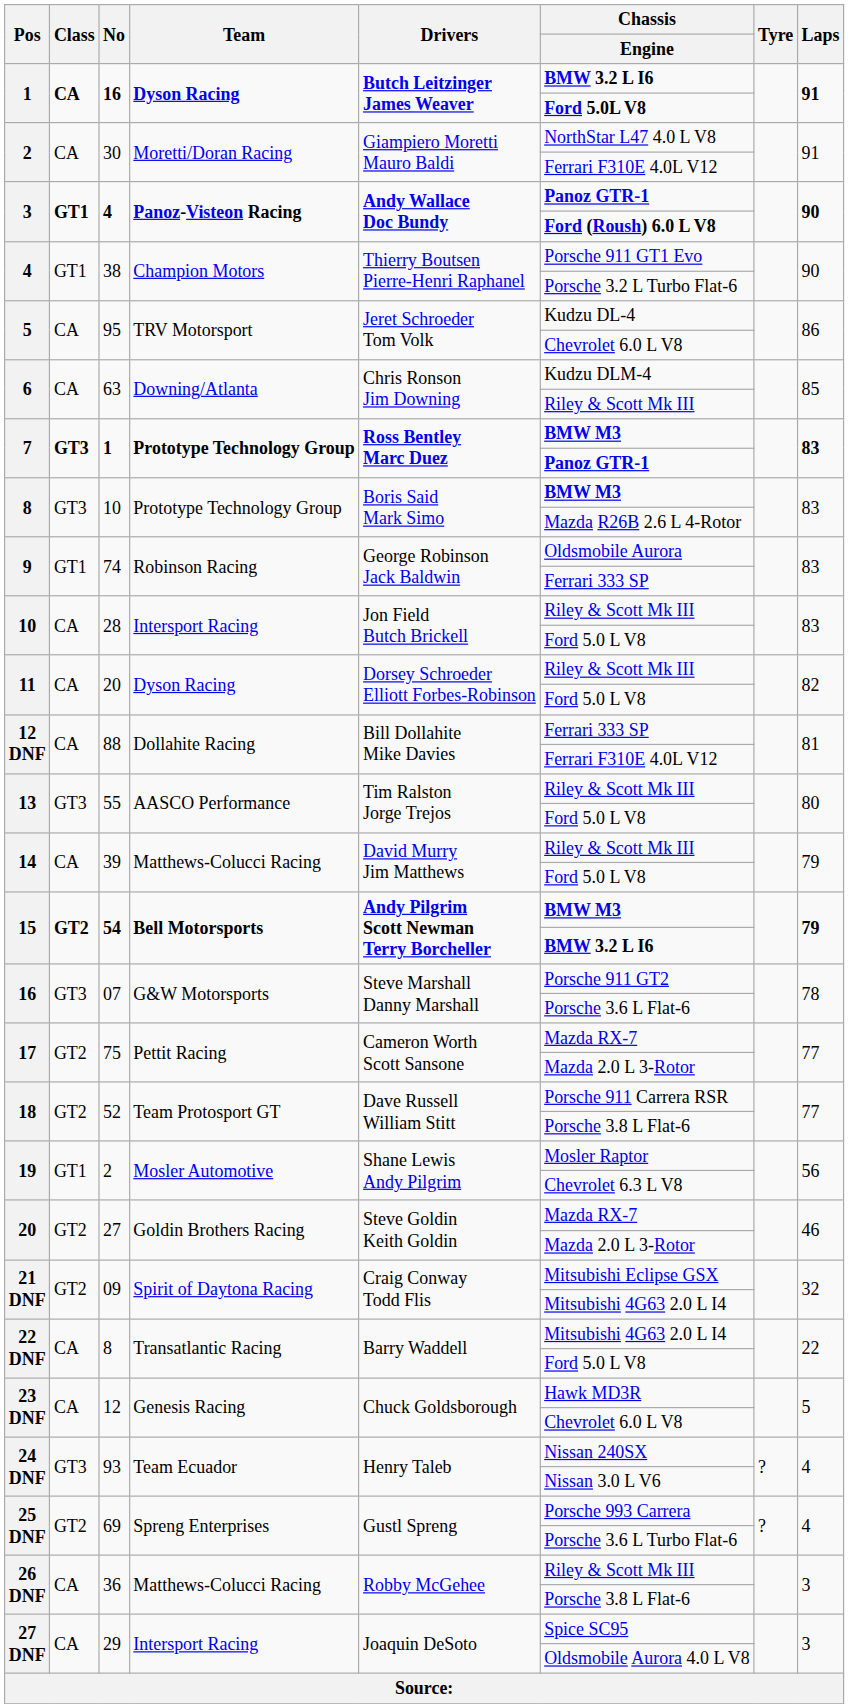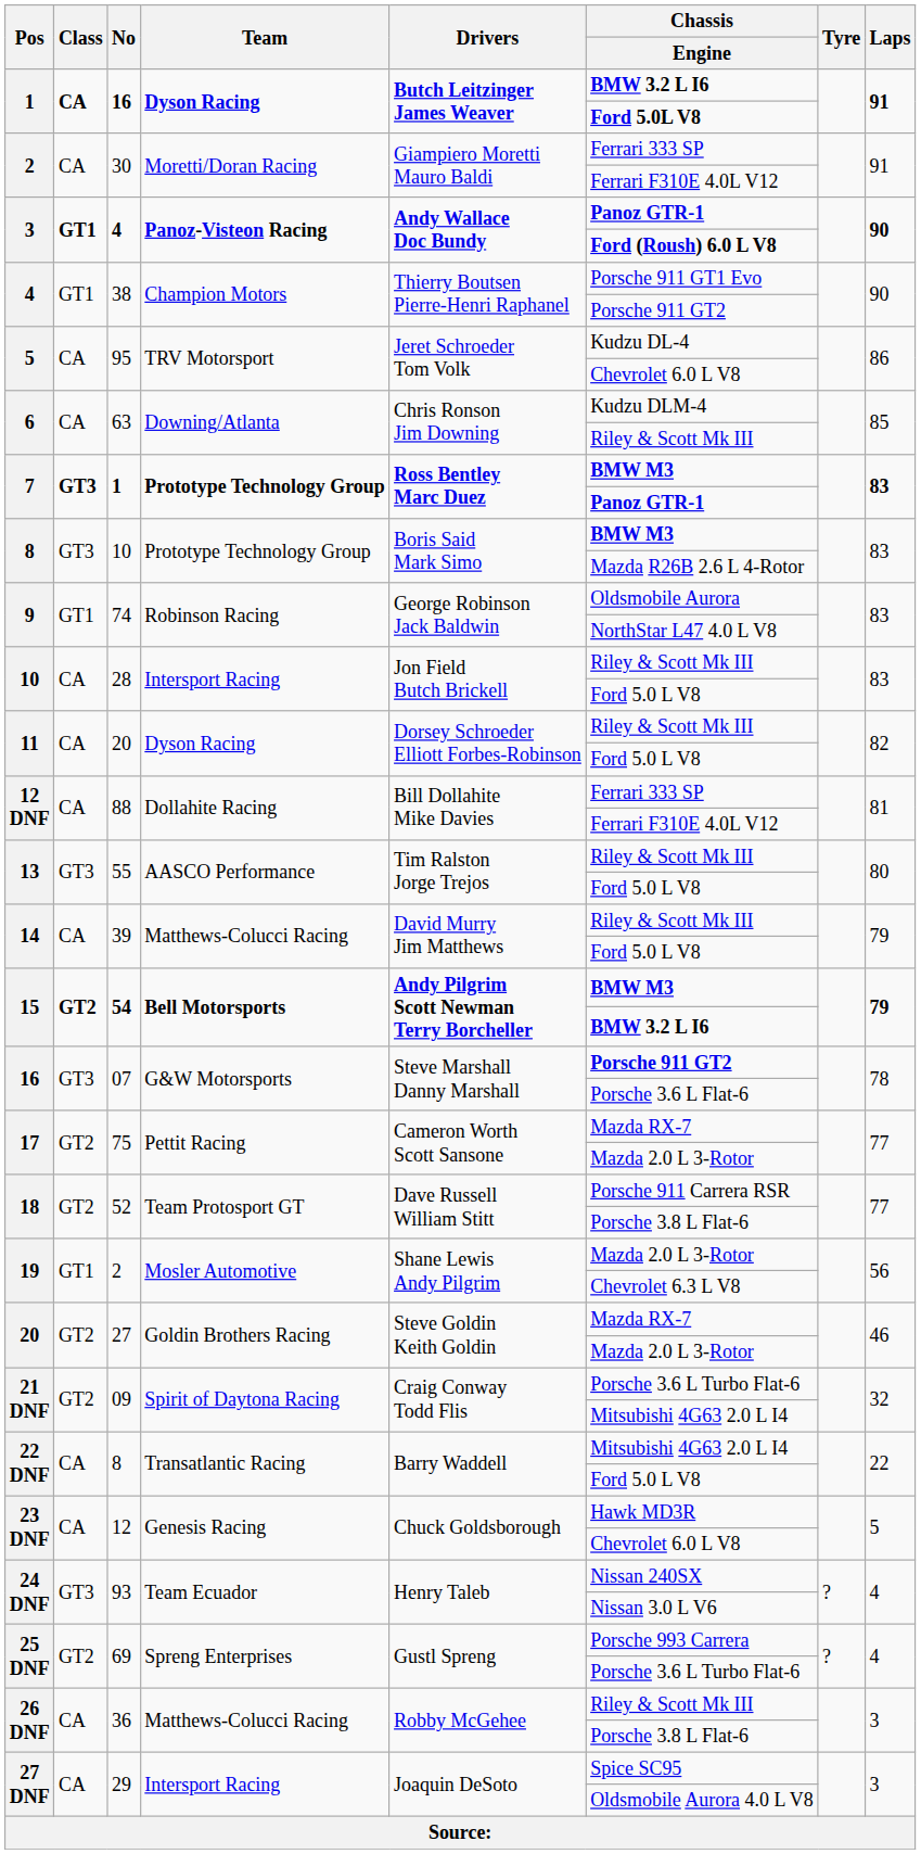row 5 | Chassis / Engine: NorthStar L47 4.0 L V8 -> Ferrari 333 SP
row 10 | Chassis / Engine: Porsche 3.2 L Turbo Flat-6 -> Porsche 911 GT2
row 20 | Chassis / Engine: Ferrari 333 SP -> NorthStar L47 4.0 L V8
row 33 | Chassis / Engine: normal -> bold
row 39 | Chassis / Engine: Mosler Raptor -> Mazda 2.0 L 3-Rotor
row 43 | Chassis / Engine: Mitsubishi Eclipse GSX -> Porsche 3.6 L Turbo Flat-6
